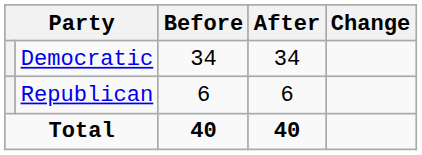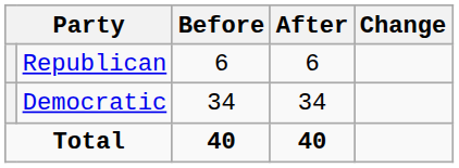rows swapped: Democratic <-> Republican
